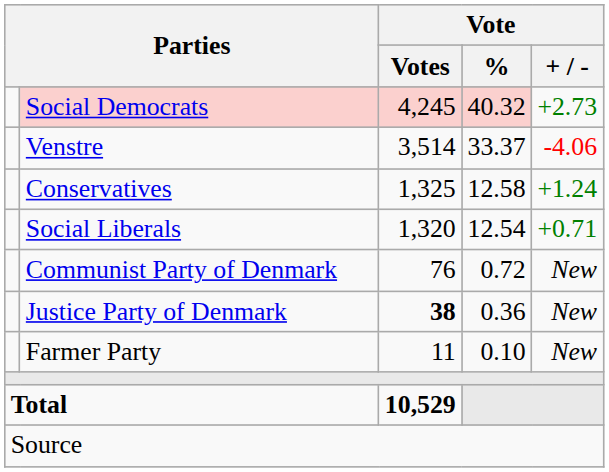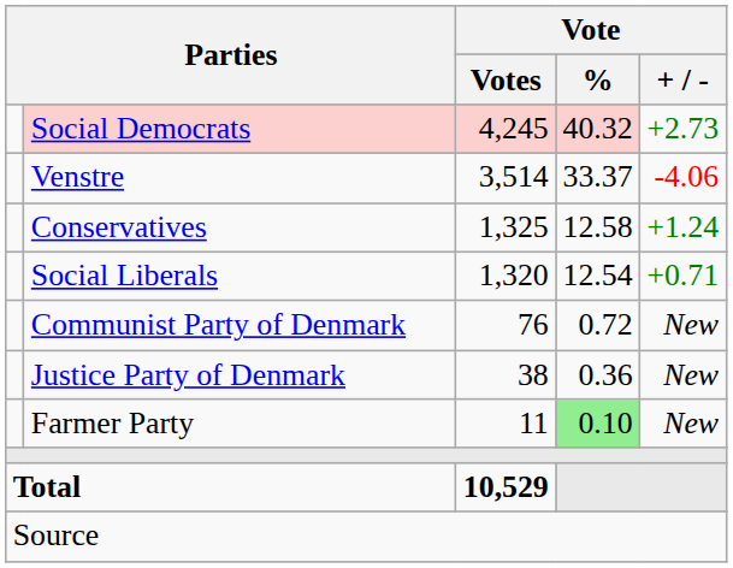Justice Party of Denmark | Vote / Votes: bold -> normal
Farmer Party | Vote / %: no background -> lightgreen background
